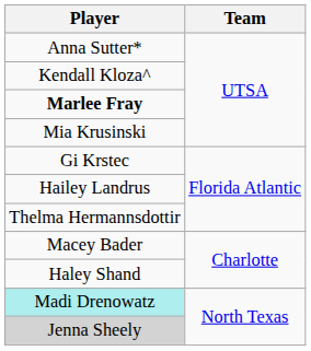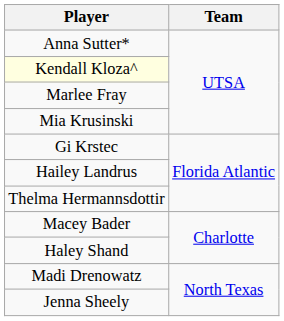Kendall Kloza^ | Player: no background -> lightyellow background
Marlee Fray | Player: bold -> normal
Madi Drenowatz | Player: paleturquoise background -> no background
Jenna Sheely | Player: lightgrey background -> no background
